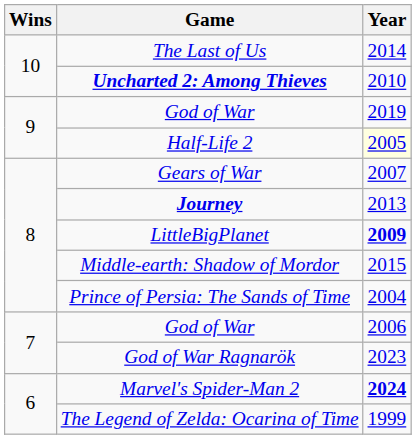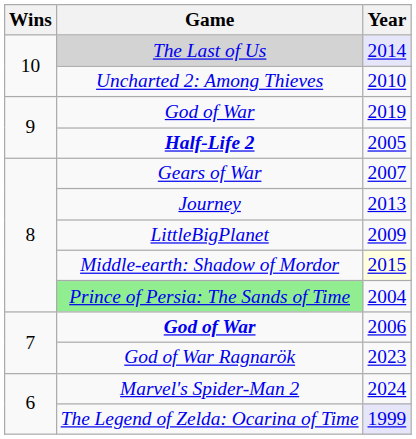The Last of Us | Game: no background -> lightgrey background
The Last of Us | Year: no background -> lavender background
Uncharted 2: Among Thieves | Game: bold -> normal
Half-Life 2 | Game: normal -> bold
Half-Life 2 | Year: lightyellow background -> no background
Journey | Game: bold -> normal
LittleBigPlanet | Year: bold -> normal
Middle-earth: Shadow of Mordor | Year: no background -> lightyellow background
Prince of Persia: The Sands of Time | Game: no background -> lightgreen background
God of War / 2006 | Game: normal -> bold
Marvel's Spider-Man 2 | Year: bold -> normal
The Legend of Zelda: Ocarina of Time | Year: no background -> lavender background
